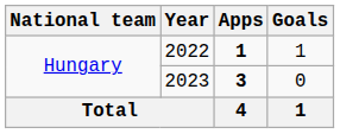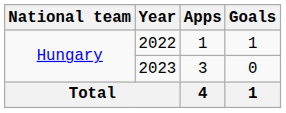2022 | Apps: bold -> normal
2023 | Apps: bold -> normal
